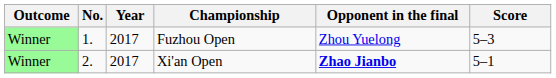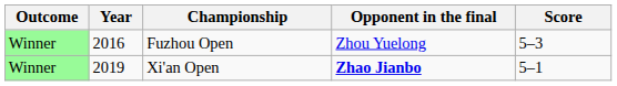- column: No. | 1. | 2.
Fuzhou Open | Year: 2017 -> 2016
Xi'an Open | Year: 2017 -> 2019
